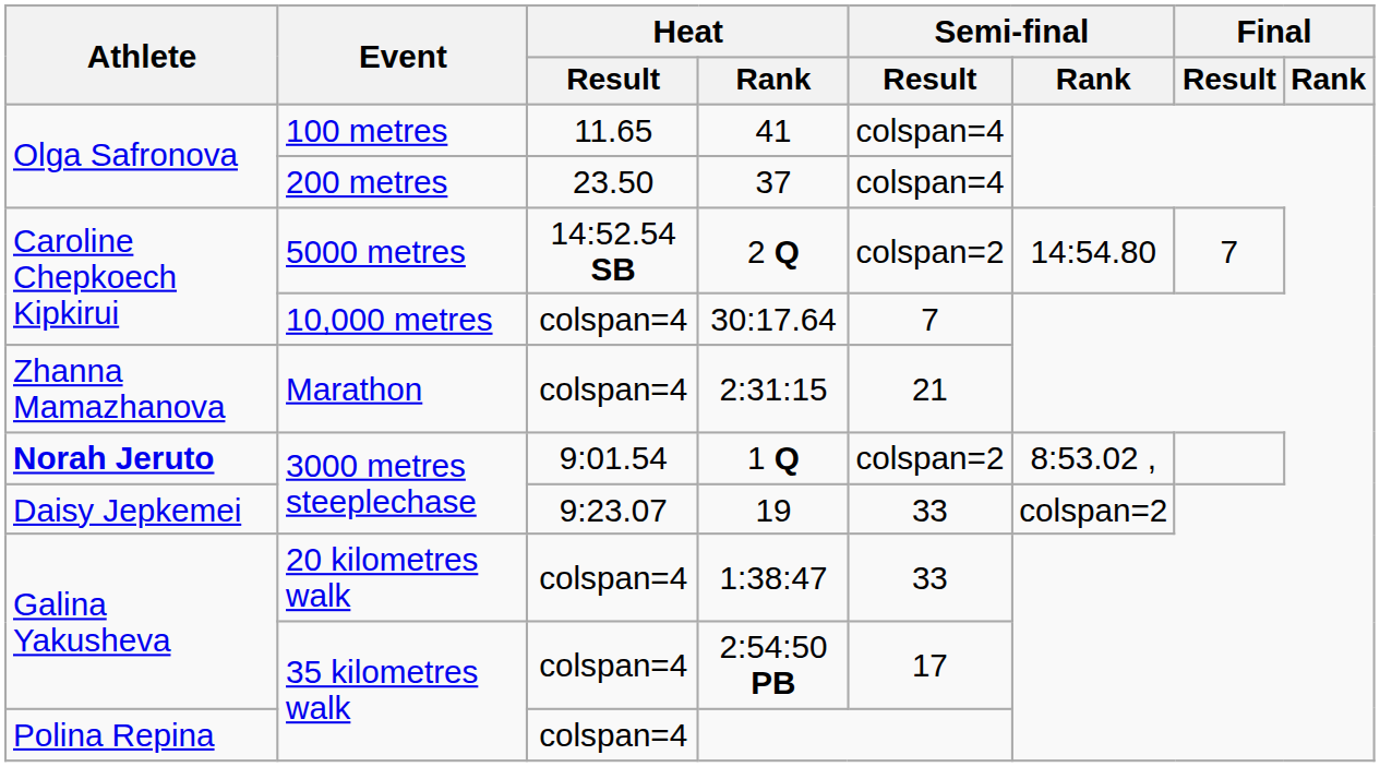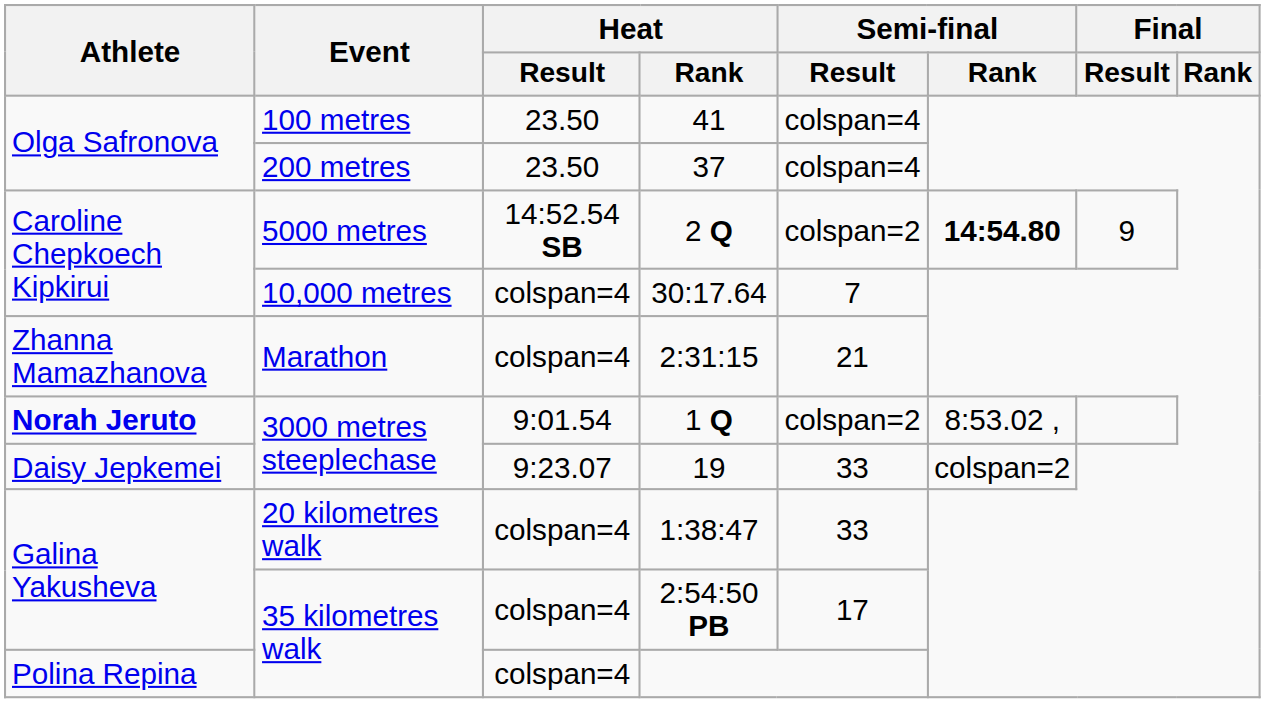41 | Heat / Result: 11.65 -> 23.50
2 Q | Semi-final / Rank: normal -> bold
2 Q | Final / Result: 7 -> 9
